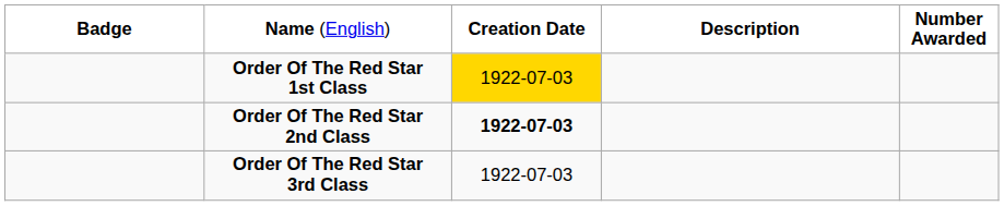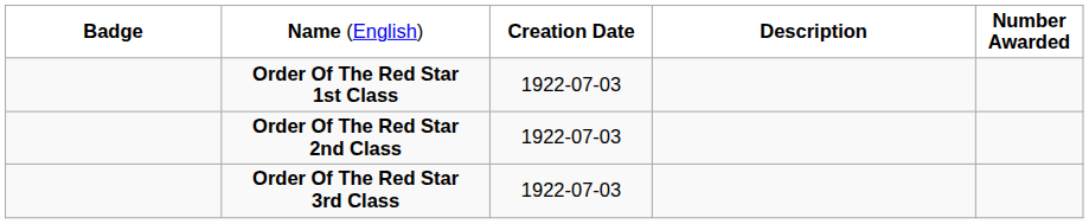Order Of The Red Star 1st Class | column 3: gold background -> no background
Order Of The Red Star 2nd Class | column 3: bold -> normal
